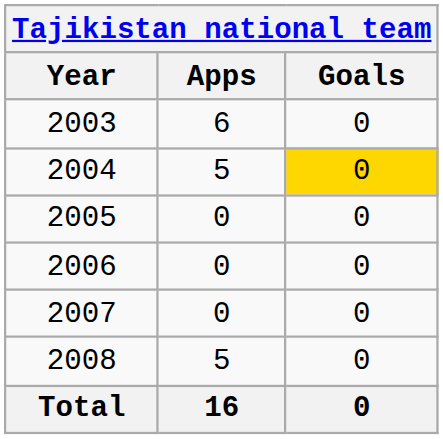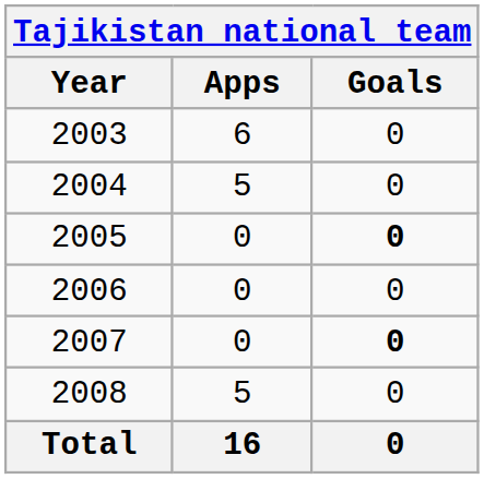2004 | Goals: gold background -> no background
2005 | Goals: normal -> bold
2007 | Goals: normal -> bold
